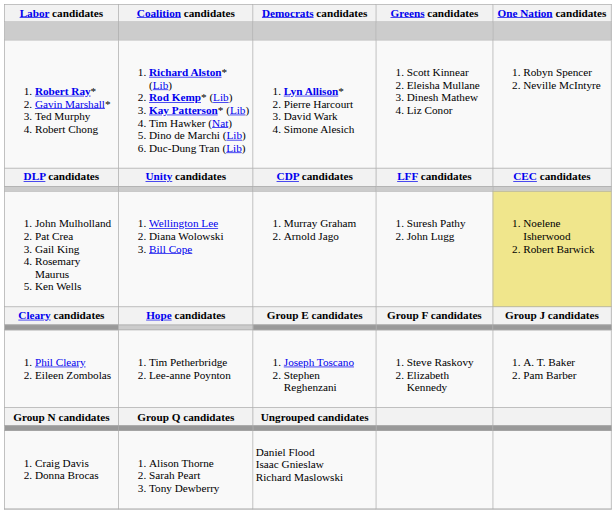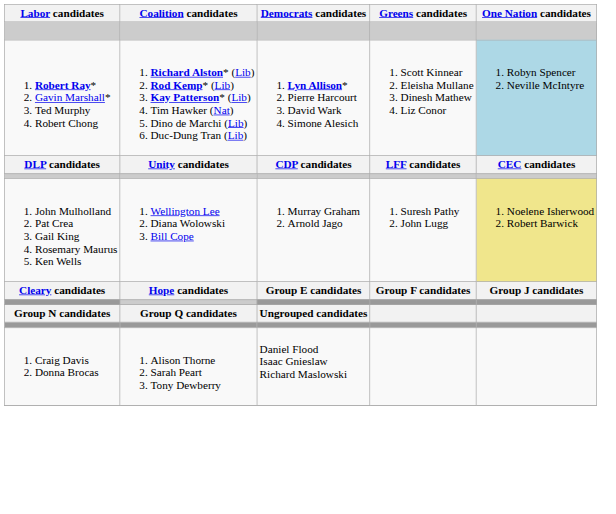Robert Ray* Gavin Marshall* Ted Murphy Robert Chong | One Nation candidates: no background -> lightblue background
- row: Phil Cleary Eileen Zombolas | Tim Petherbridge Lee-anne Poynton | Joseph Toscano Stephen Reghenzani | Steve Raskovy Elizabeth Kennedy | A. T. Baker Pam Barber
